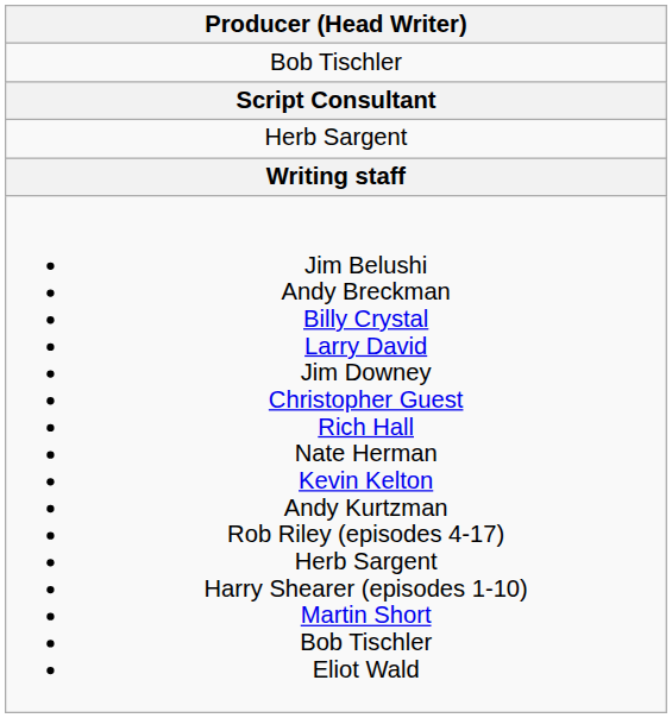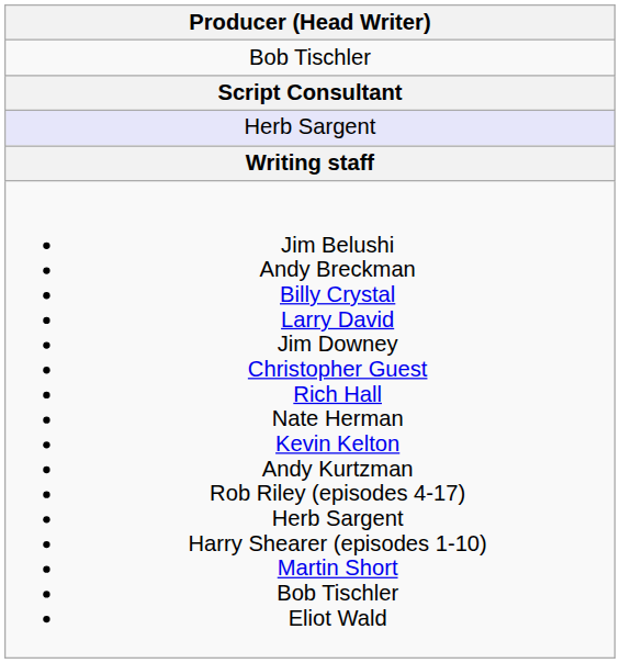row 4 | column 1: no background -> lavender background
